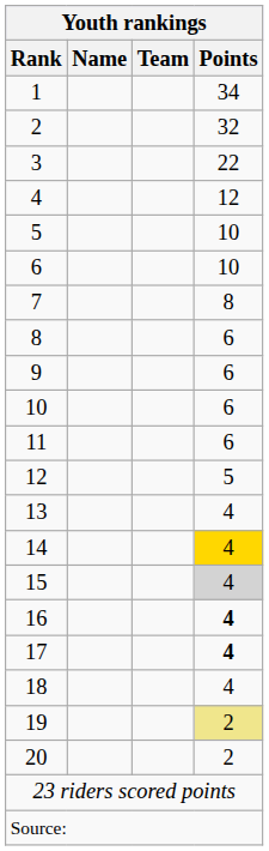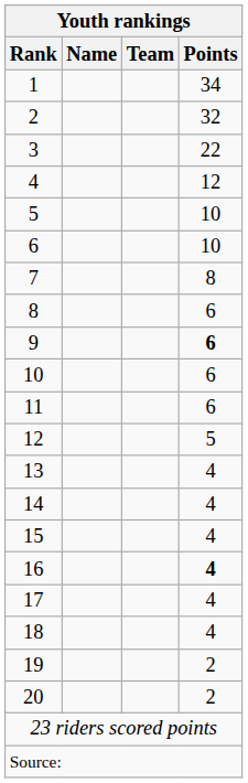9 | Points: normal -> bold
14 | Points: gold background -> no background
15 | Points: lightgrey background -> no background
17 | Points: bold -> normal
19 | Points: khaki background -> no background
